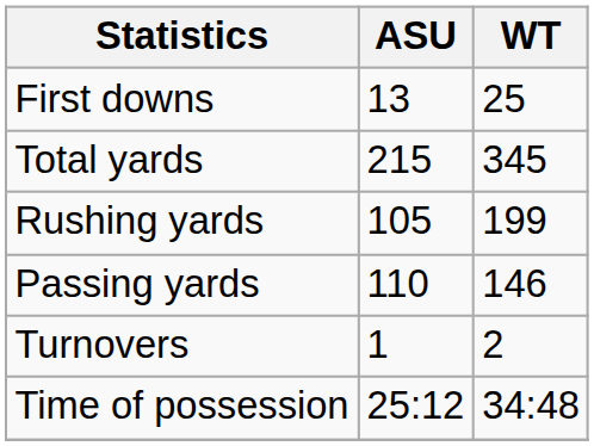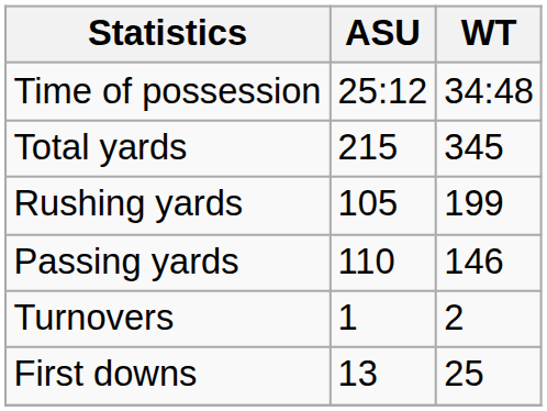rows swapped: First downs <-> Time of possession
